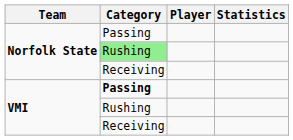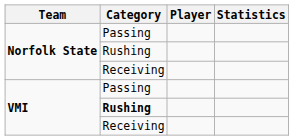Norfolk State / Rushing | Category: lightgreen background -> no background
VMI / Passing | Category: bold -> normal
VMI / Rushing | Category: normal -> bold
